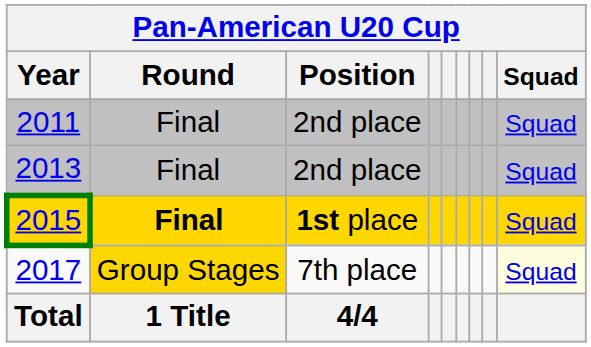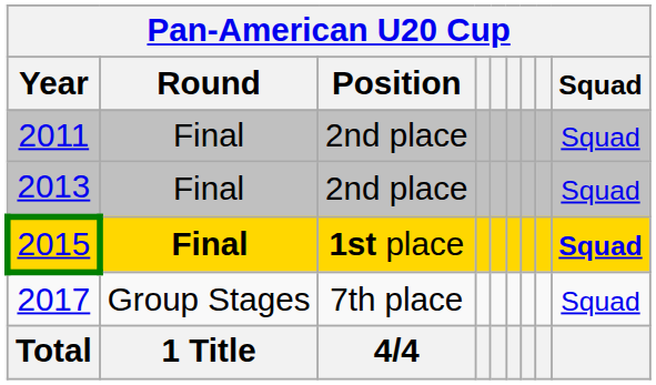2015 | Squad: normal -> bold
2017 | Round: gold background -> no background
2017 | Squad: lightyellow background -> no background
